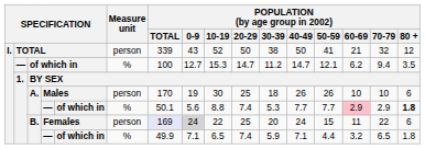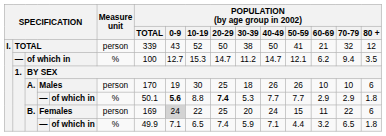A. / — | POPULATION (by age group in 2002) / 0-9: normal -> bold
A. / — | POPULATION (by age group in 2002) / 20-29: normal -> bold
A. / — | POPULATION (by age group in 2002) / 60-69: pink background -> no background
A. / — | POPULATION (by age group in 2002) / 80 +: bold -> normal
Females | POPULATION (by age group in 2002) / TOTAL: lavender background -> no background
